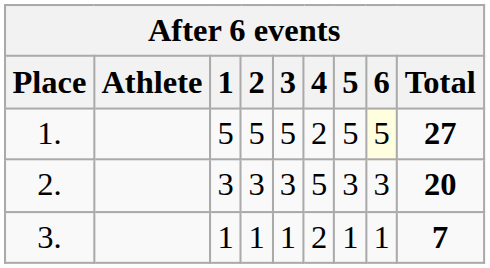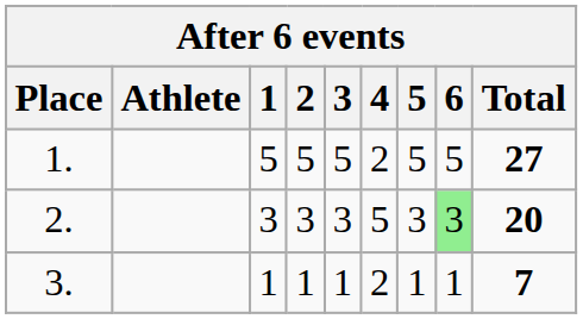1. | 6: lightyellow background -> no background
2. | 6: no background -> lightgreen background
